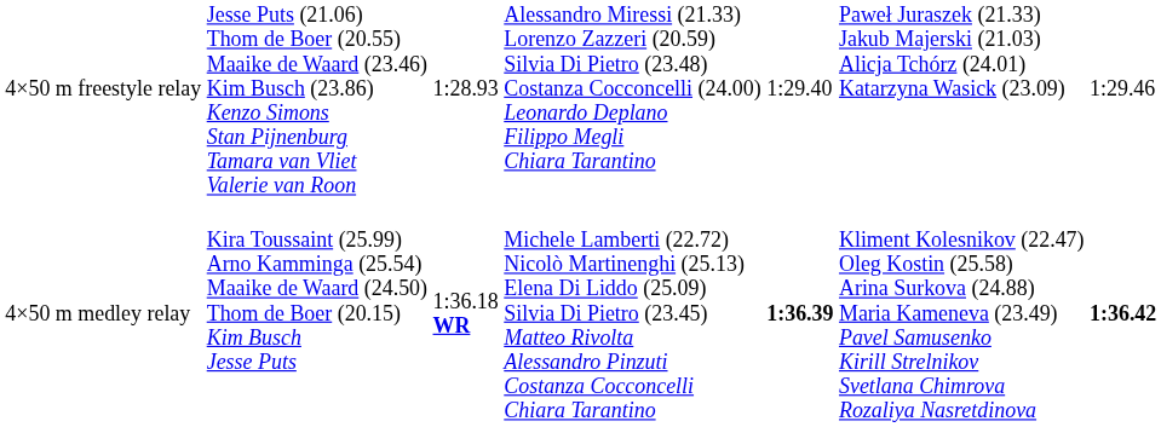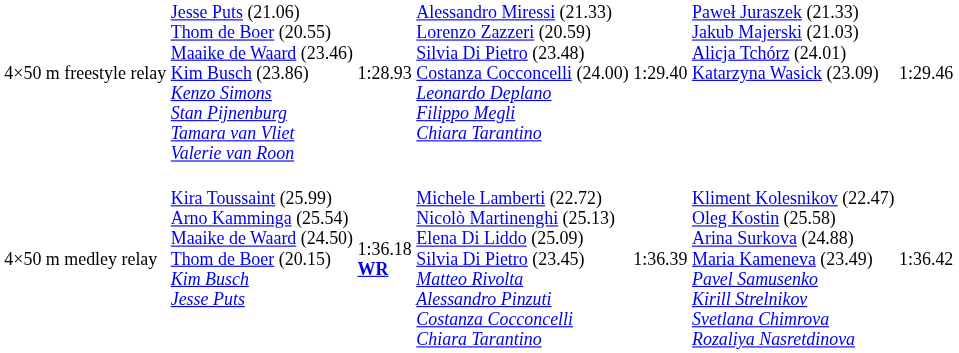4×50 m medley relay | column 5: bold -> normal
4×50 m medley relay | column 7: bold -> normal
